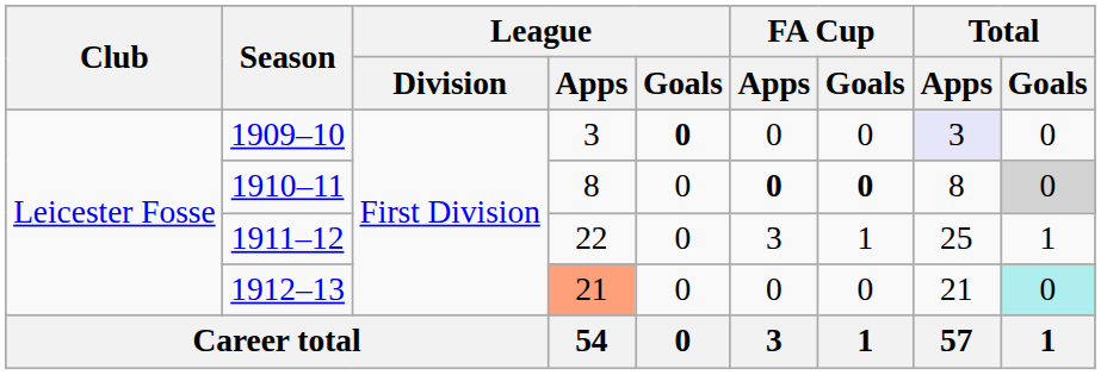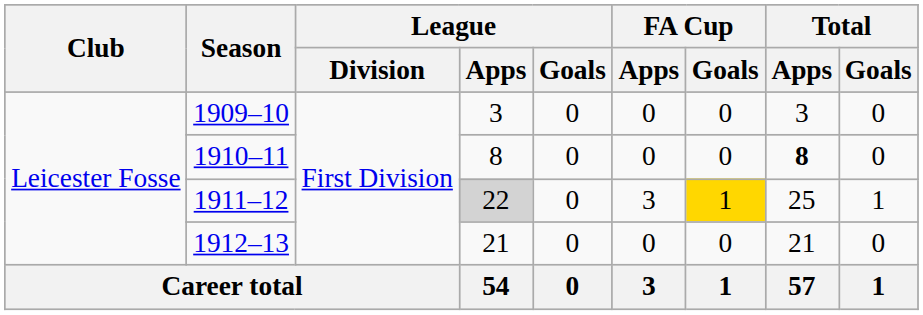1909–10 | League / Goals: bold -> normal
1909–10 | Total / Apps: lavender background -> no background
1910–11 | FA Cup / Apps: bold -> normal
1910–11 | FA Cup / Goals: bold -> normal
1910–11 | Total / Apps: normal -> bold
1910–11 | Total / Goals: lightgrey background -> no background
1911–12 | League / Apps: no background -> lightgrey background
1911–12 | FA Cup / Goals: no background -> gold background
1912–13 | League / Apps: lightsalmon background -> no background
1912–13 | Total / Goals: paleturquoise background -> no background
